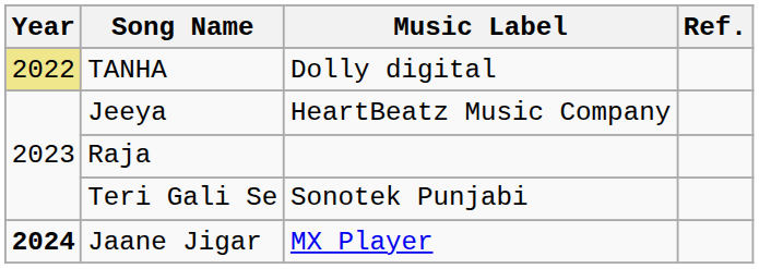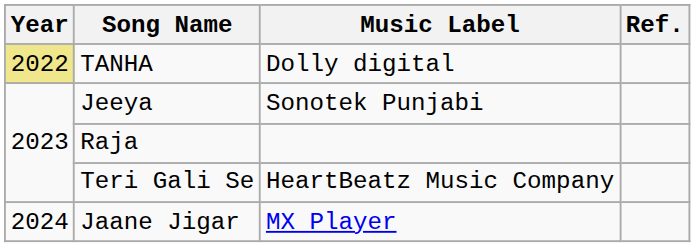Jeeya | Music Label: HeartBeatz Music Company -> Sonotek Punjabi
Teri Gali Se | Music Label: Sonotek Punjabi -> HeartBeatz Music Company
Jaane Jigar | Year: bold -> normal
